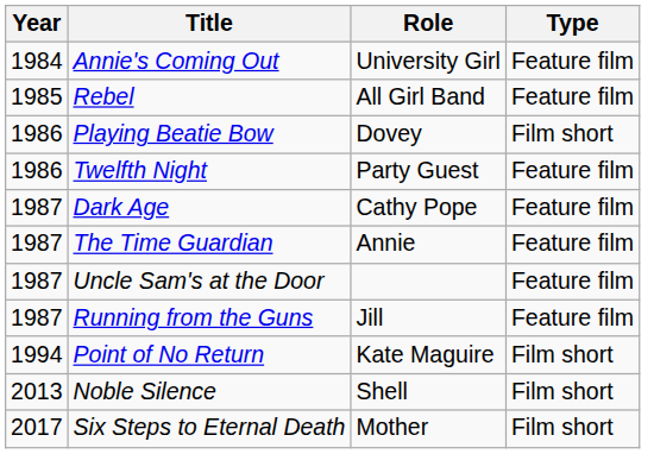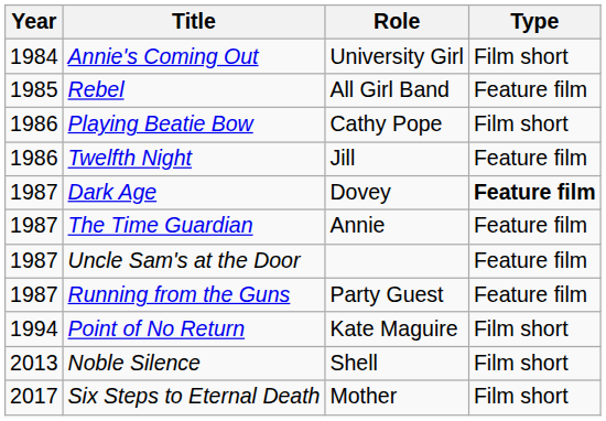Annie's Coming Out | Type: Feature film -> Film short
Playing Beatie Bow | Role: Dovey -> Cathy Pope
Twelfth Night | Role: Party Guest -> Jill
Dark Age | Role: Cathy Pope -> Dovey
Dark Age | Type: normal -> bold
Running from the Guns | Role: Jill -> Party Guest
